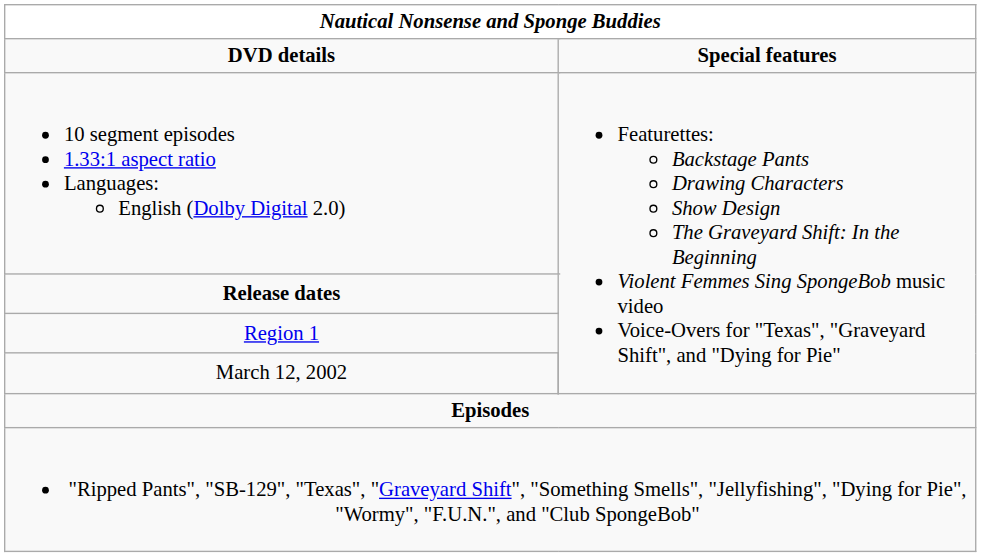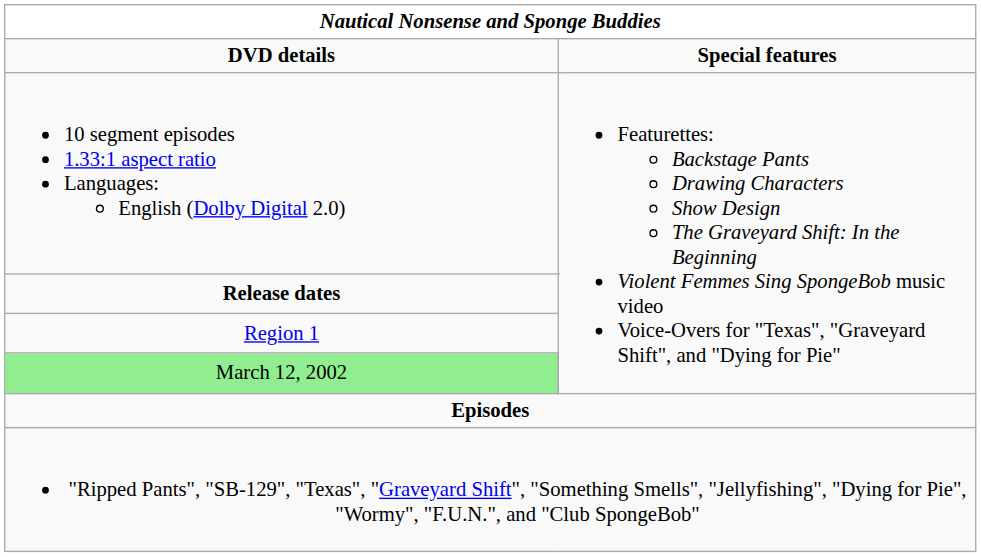March 12, 2002 | column 1: no background -> lightgreen background
